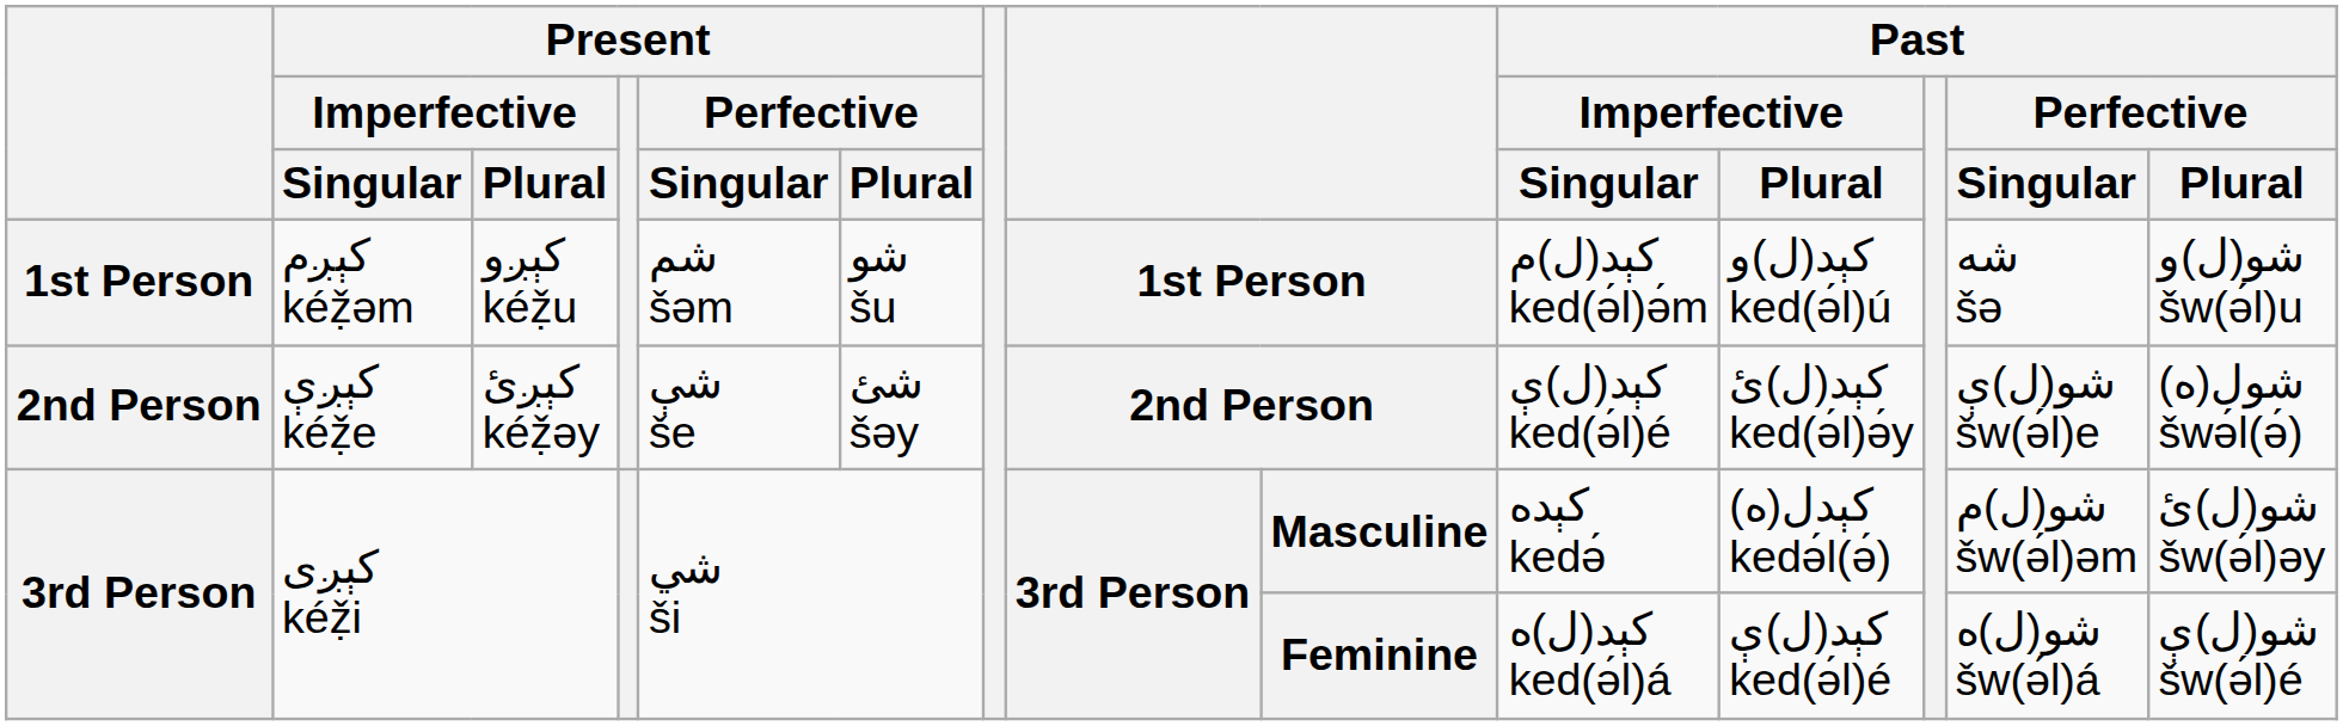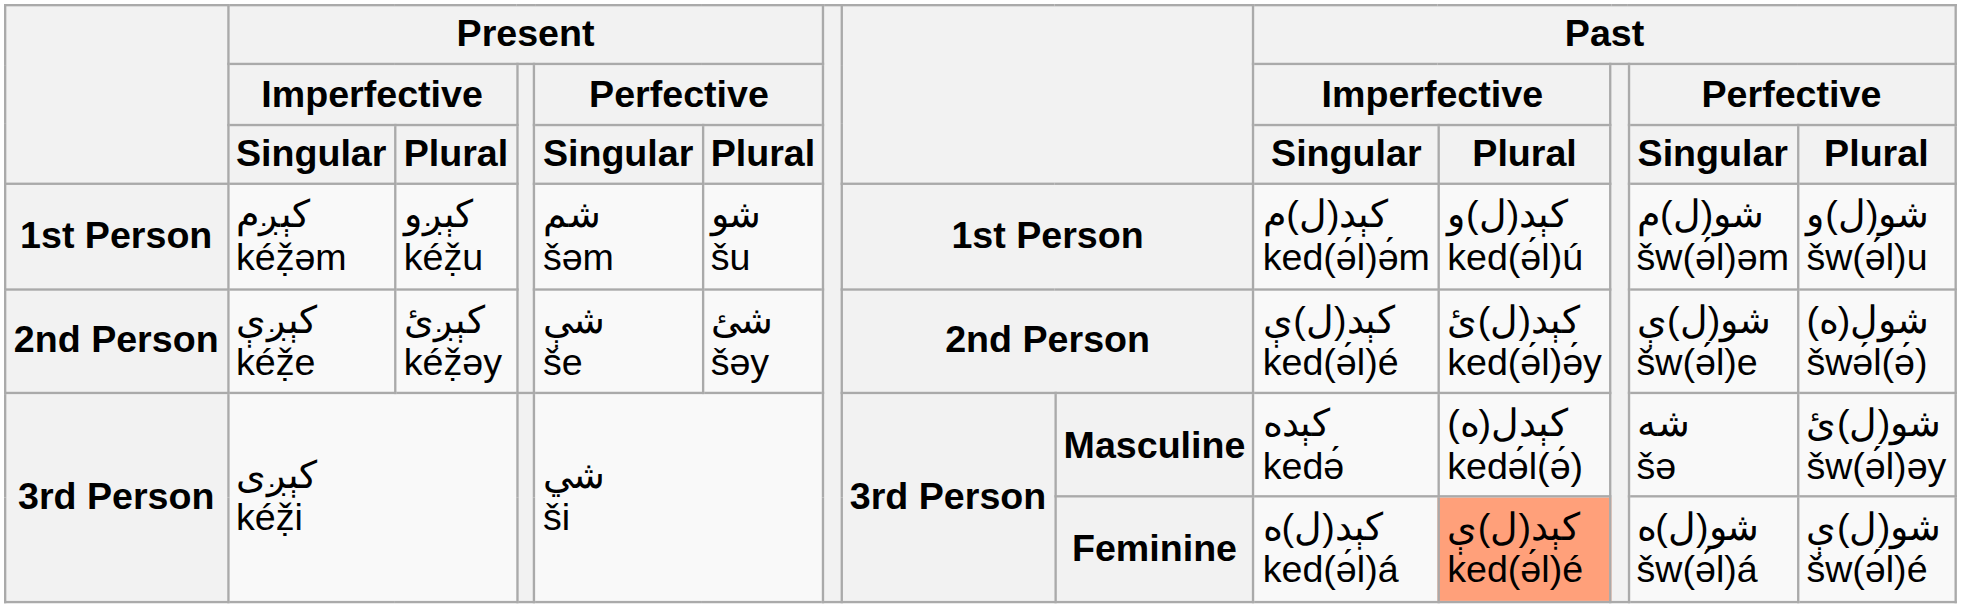row 4 | Past / Perfective / Singular: شه šə -> شو(ل)م šw(ə́l)əm
row 6 | Past / Perfective / Singular: شو(ل)م šw(ə́l)əm -> شه šə
row 7 | Past / Imperfective / Plural: no background -> lightsalmon background
